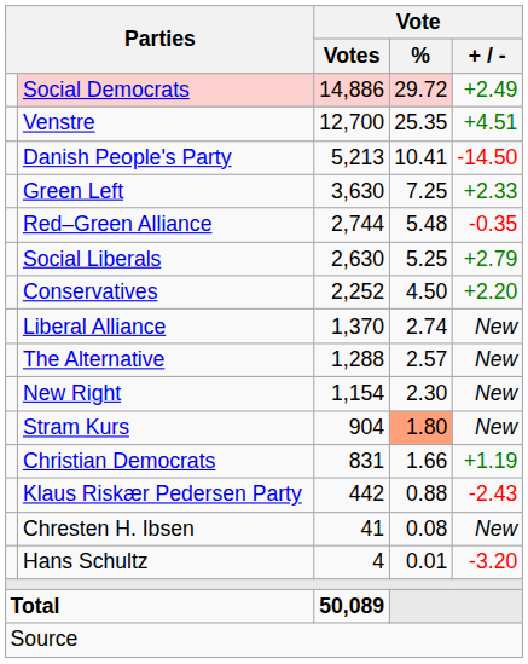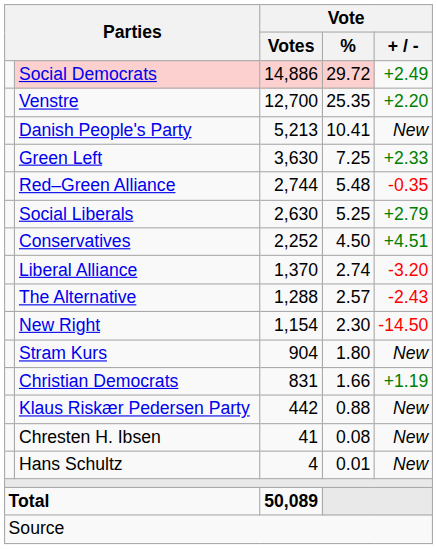Venstre | Vote / + / -: +4.51 -> +2.20
Danish People's Party | Vote / + / -: -14.50 -> New
Conservatives | Vote / + / -: +2.20 -> +4.51
Liberal Alliance | Vote / + / -: New -> -3.20
The Alternative | Vote / + / -: New -> -2.43
New Right | Vote / + / -: New -> -14.50
Stram Kurs | Vote / %: lightsalmon background -> no background
Klaus Riskær Pedersen Party | Vote / + / -: -2.43 -> New
Hans Schultz | Vote / + / -: -3.20 -> New
